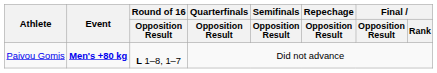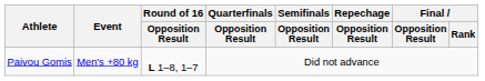Paivou Gomis | Event: bold -> normal
